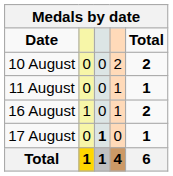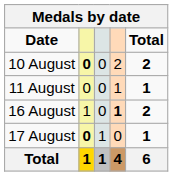10 August | column 2: normal -> bold
16 August | column 4: normal -> bold
17 August | column 2: normal -> bold
17 August | column 3: bold -> normal
